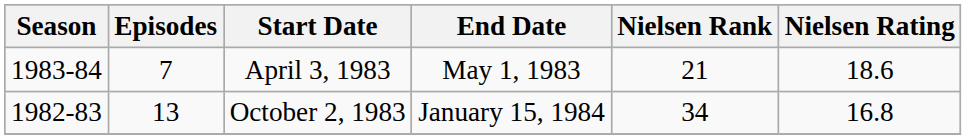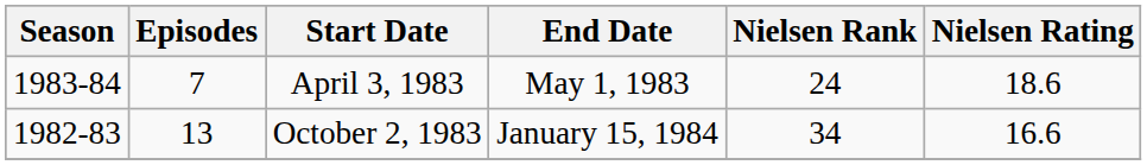April 3, 1983 | Nielsen Rank: 21 -> 24
October 2, 1983 | Nielsen Rating: 16.8 -> 16.6
